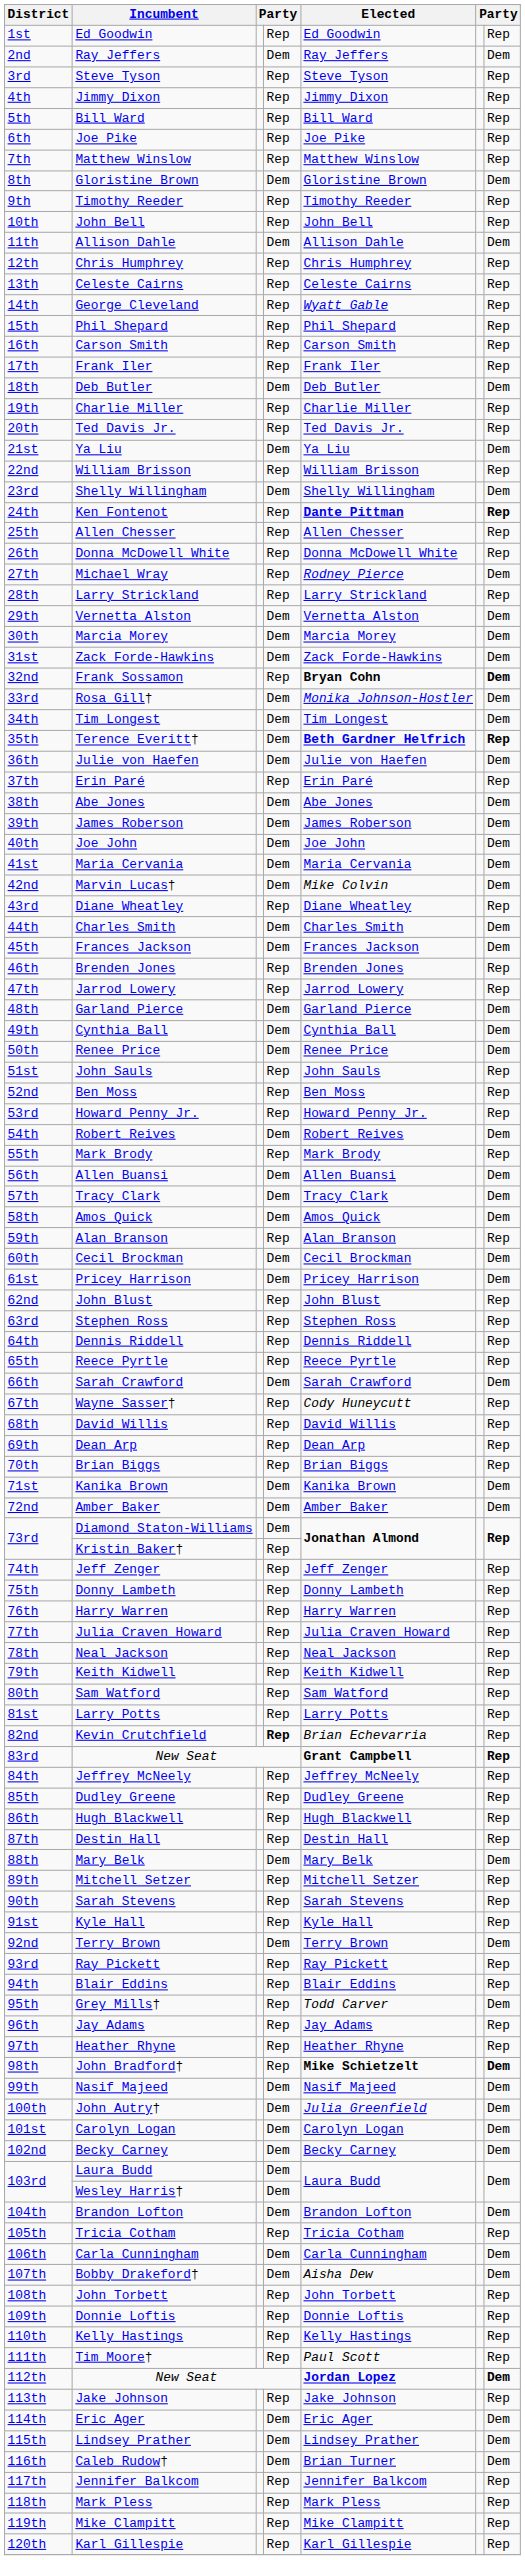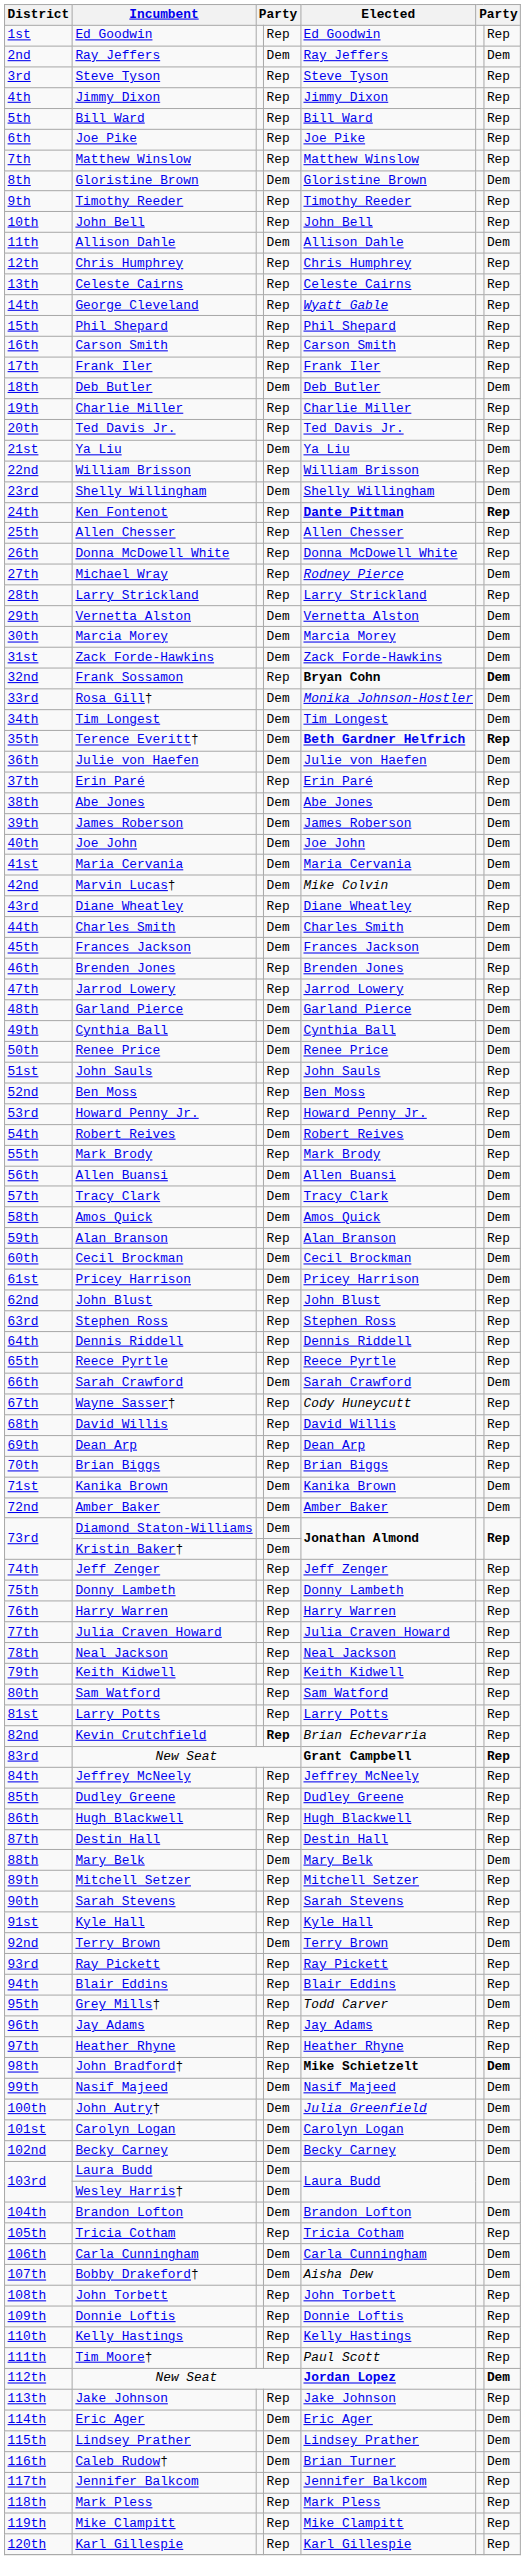Kristin Baker† | column 4: Rep -> Dem
